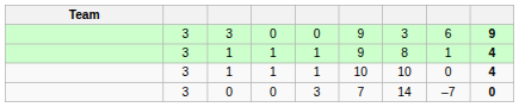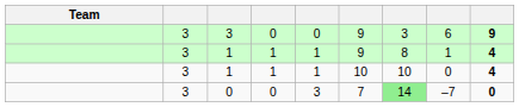row 5 | column 7: no background -> lightgreen background
